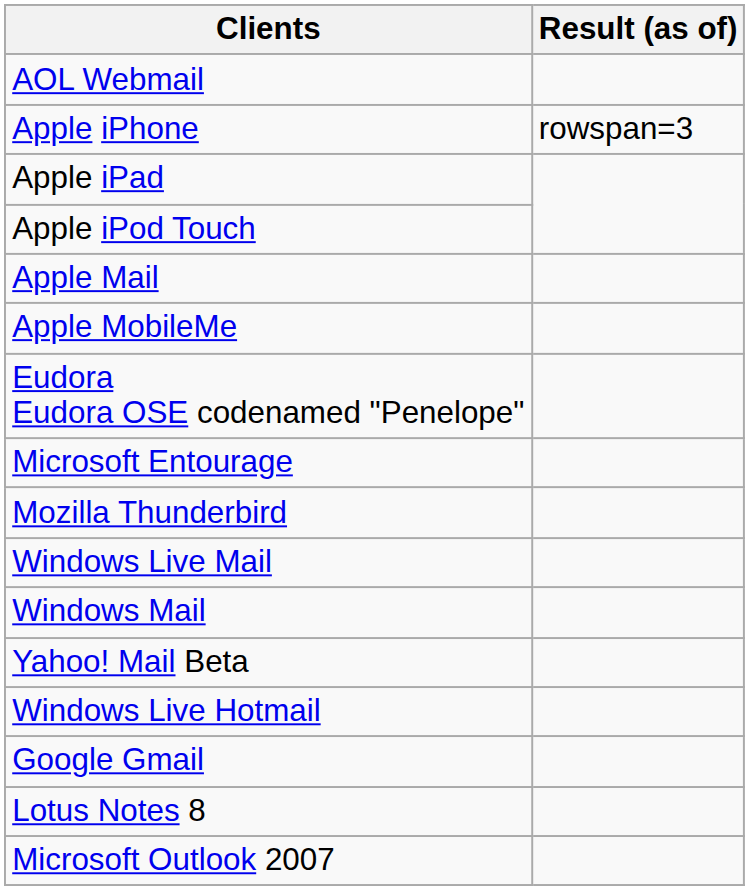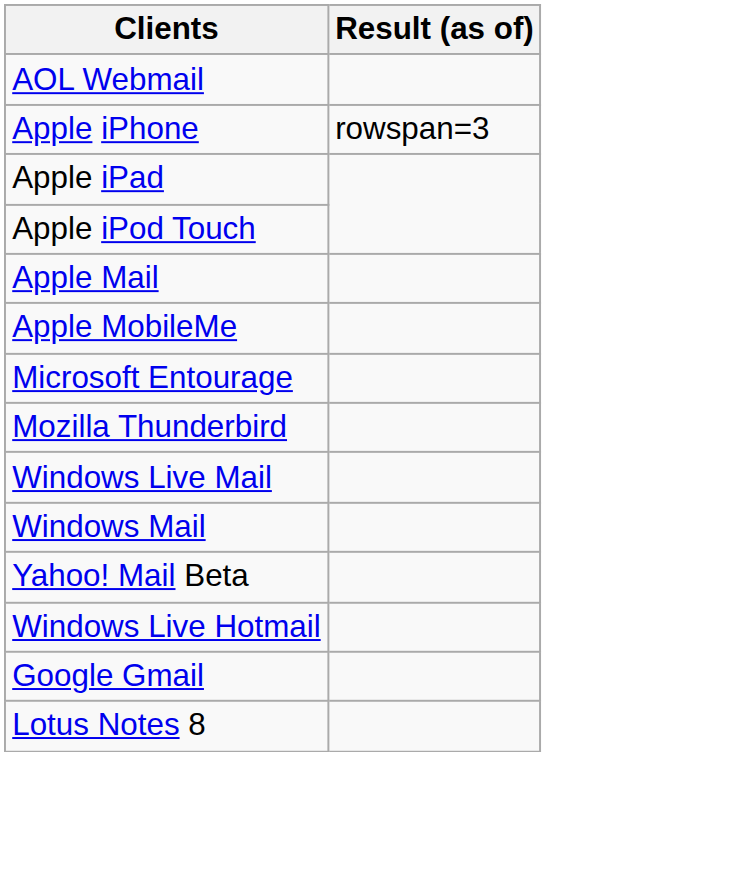- row: Eudora Eudora OSE codenamed "Penelope"
- row: Microsoft Outlook 2007
